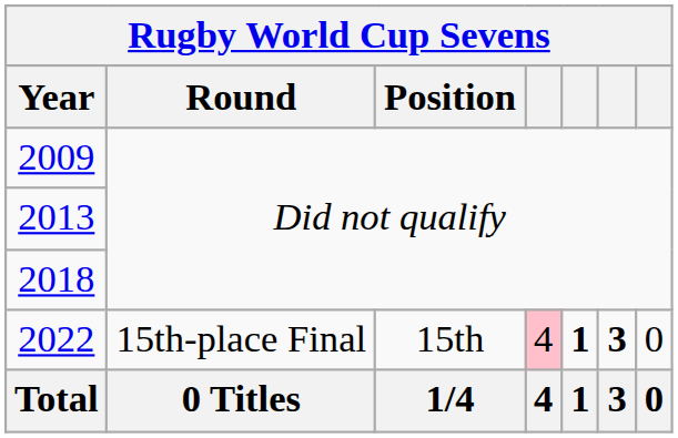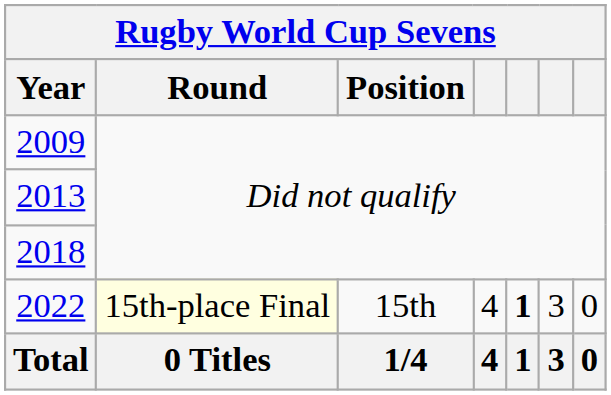2022 | Round: no background -> lightyellow background
2022 | column 4: pink background -> no background
2022 | column 6: bold -> normal
